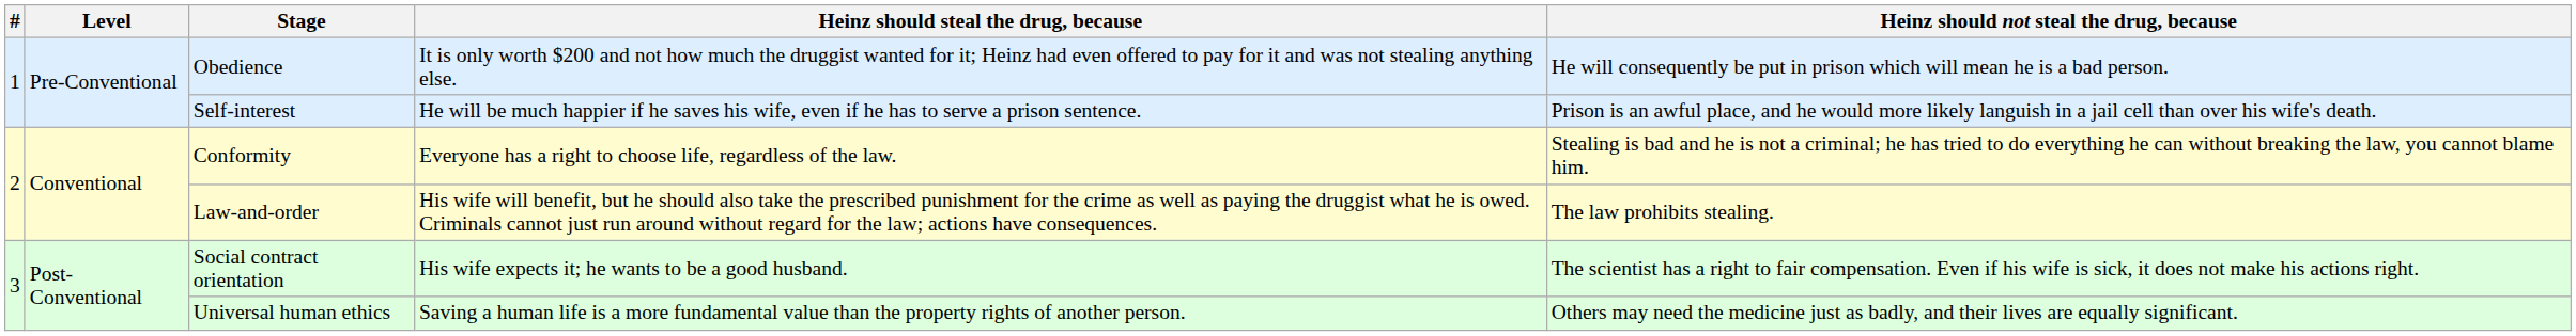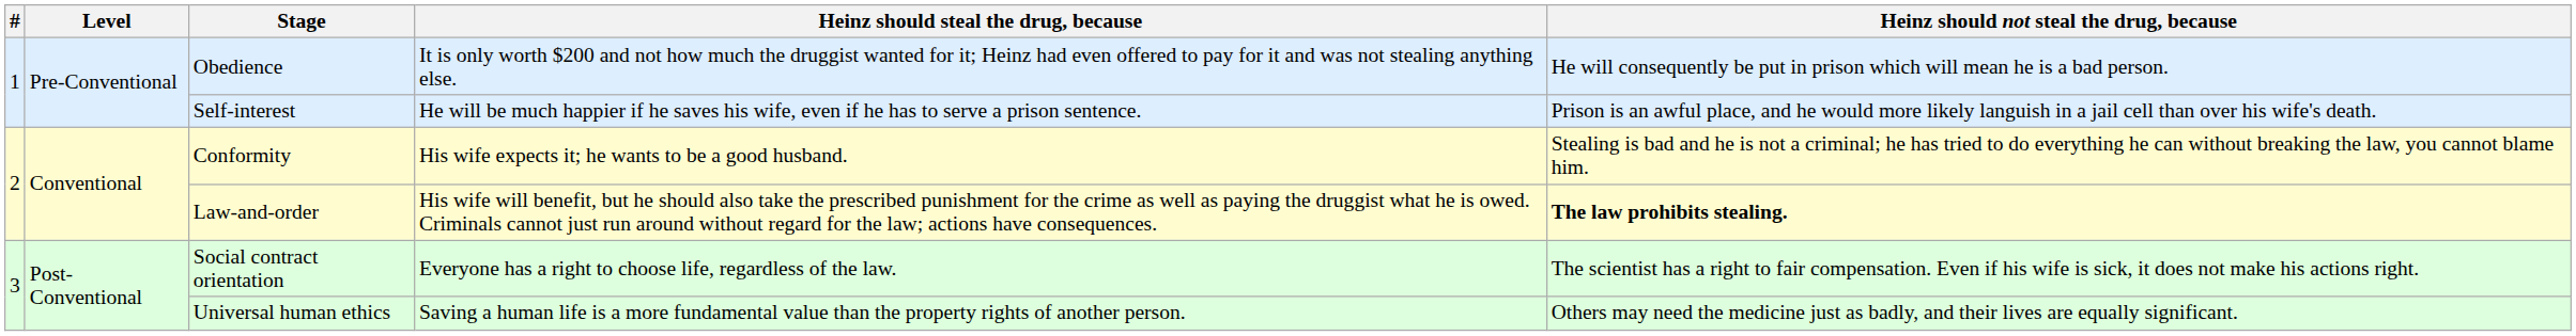Conformity | Heinz should steal the drug, because: Everyone has a right to choose life, regardless of the law. -> His wife expects it; he wants to be a good husband.
Law-and-order | Heinz should not steal the drug, because: normal -> bold
Social contract orientation | Heinz should steal the drug, because: His wife expects it; he wants to be a good husband. -> Everyone has a right to choose life, regardless of the law.
